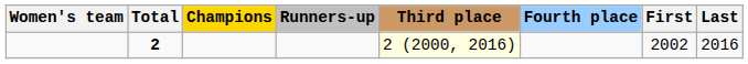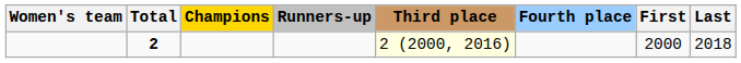row 2 | First: 2002 -> 2000
row 2 | Last: 2016 -> 2018
